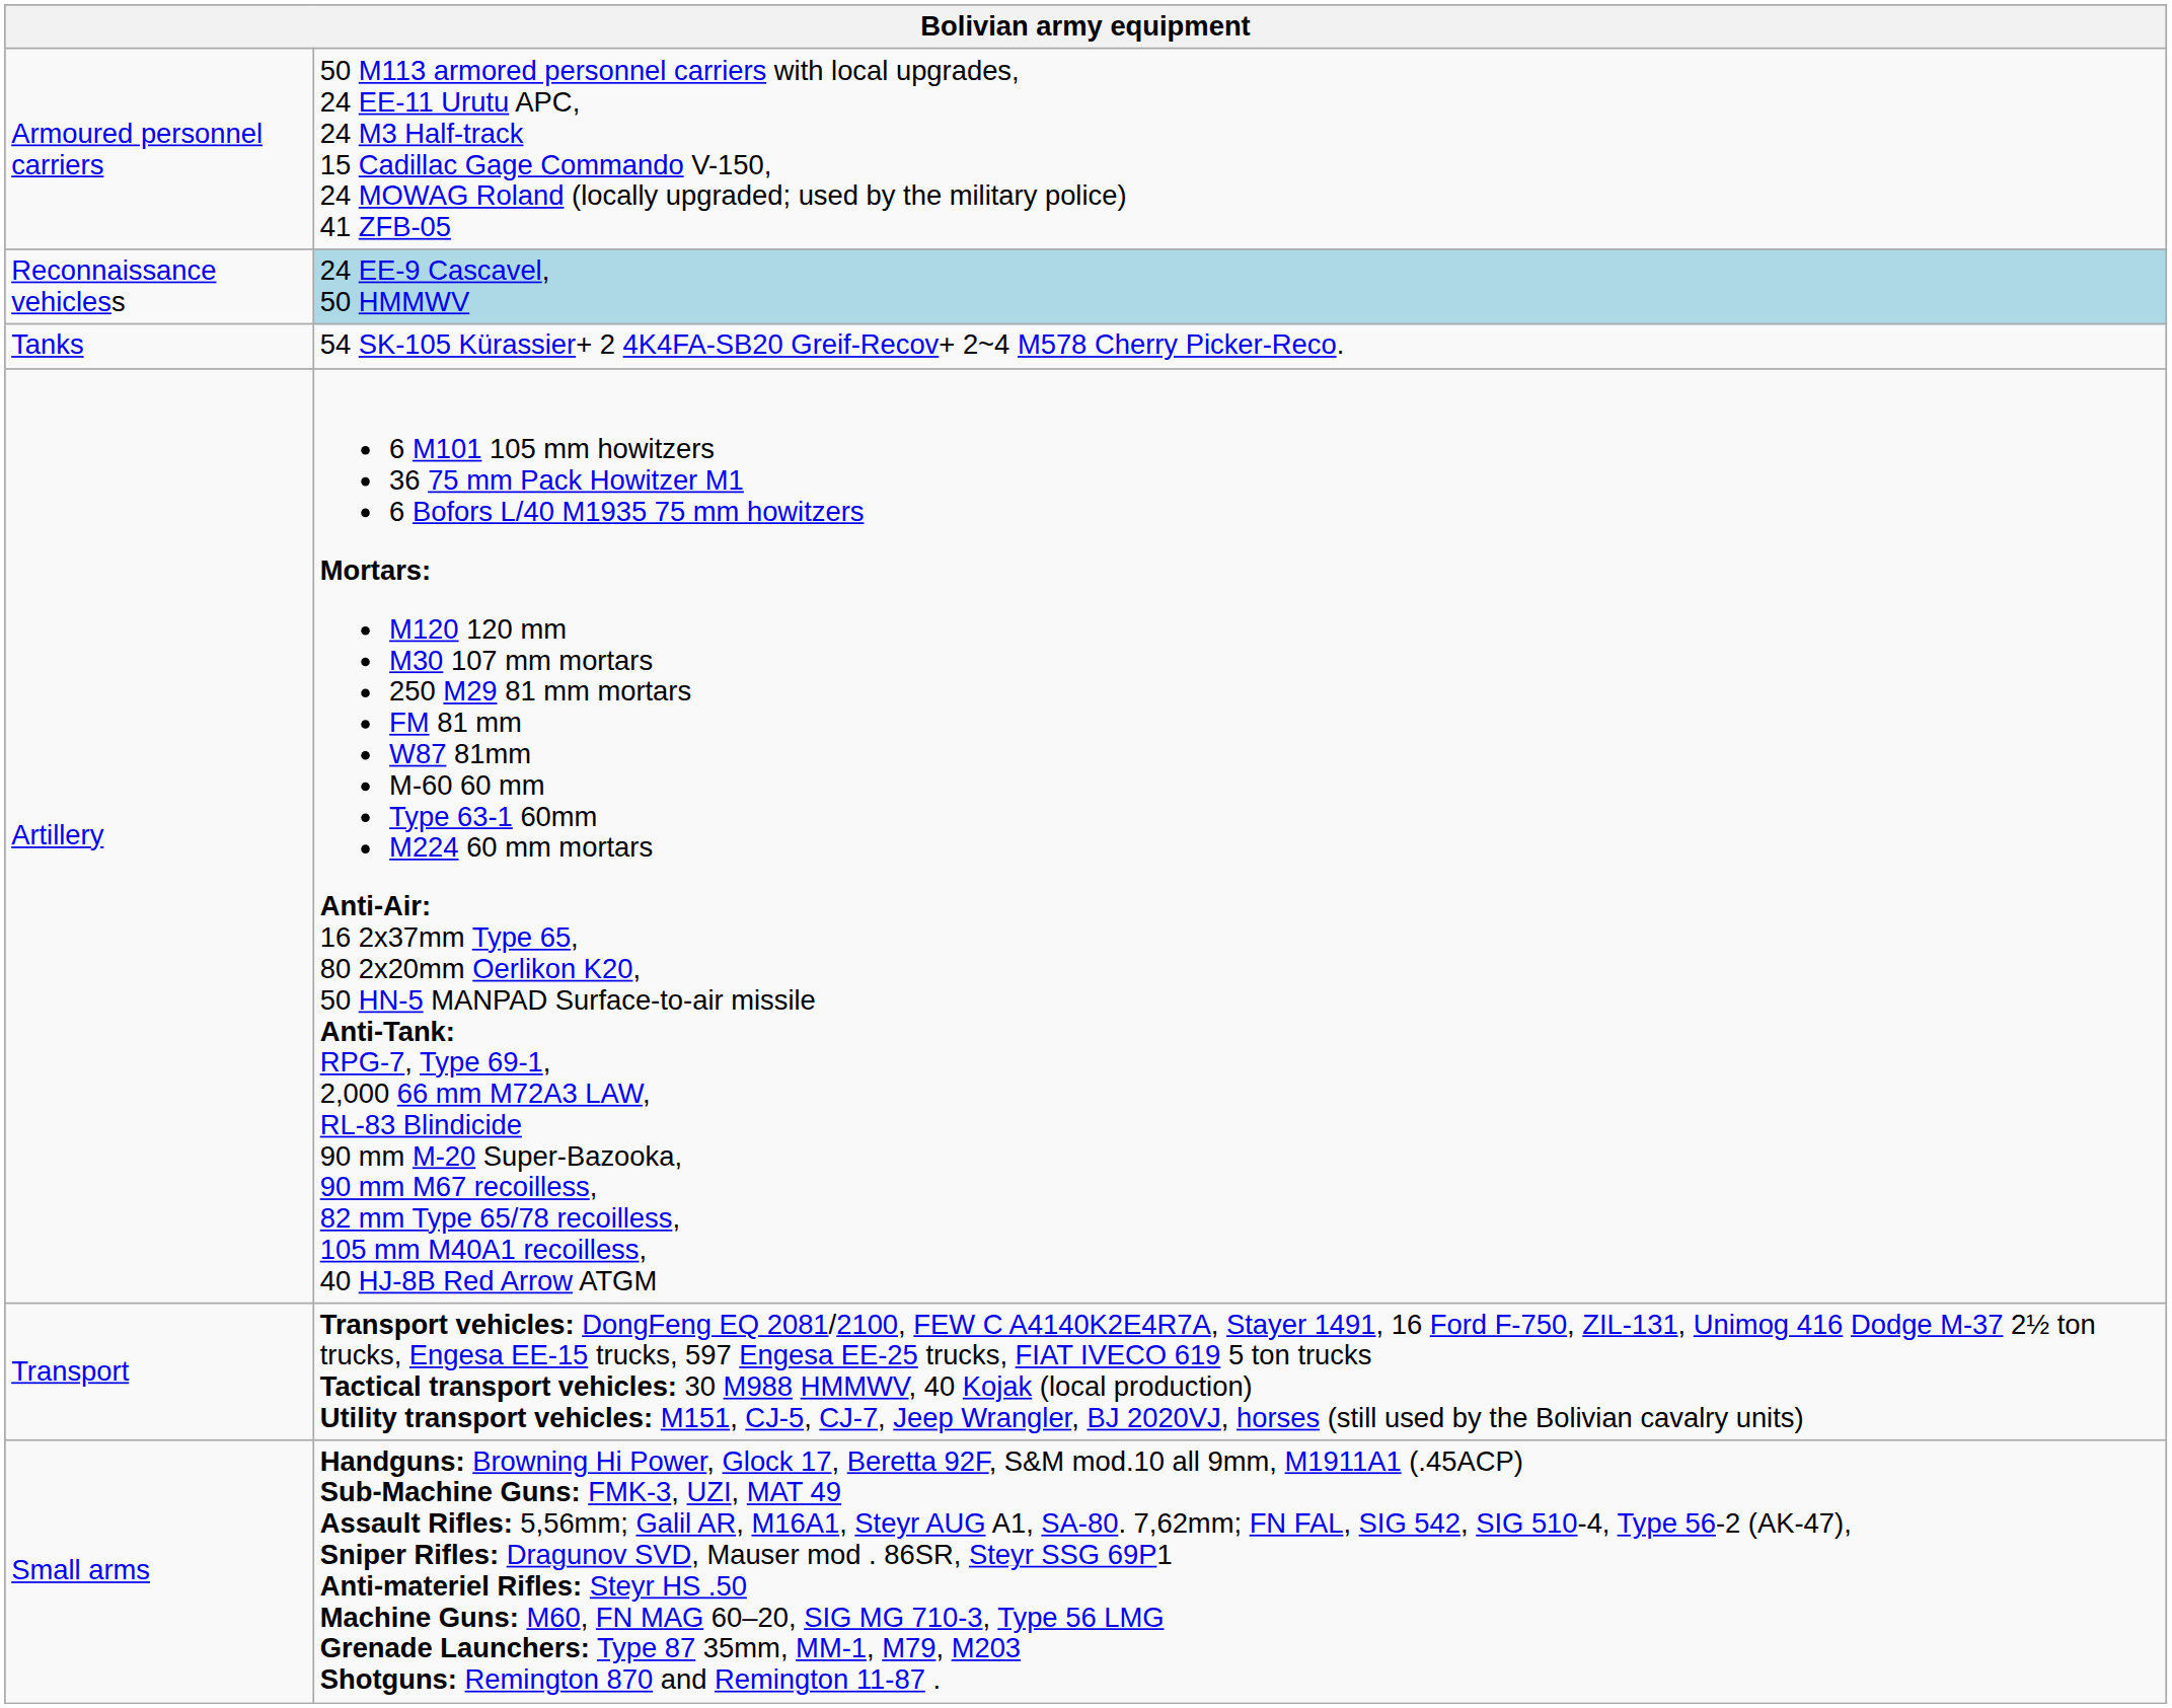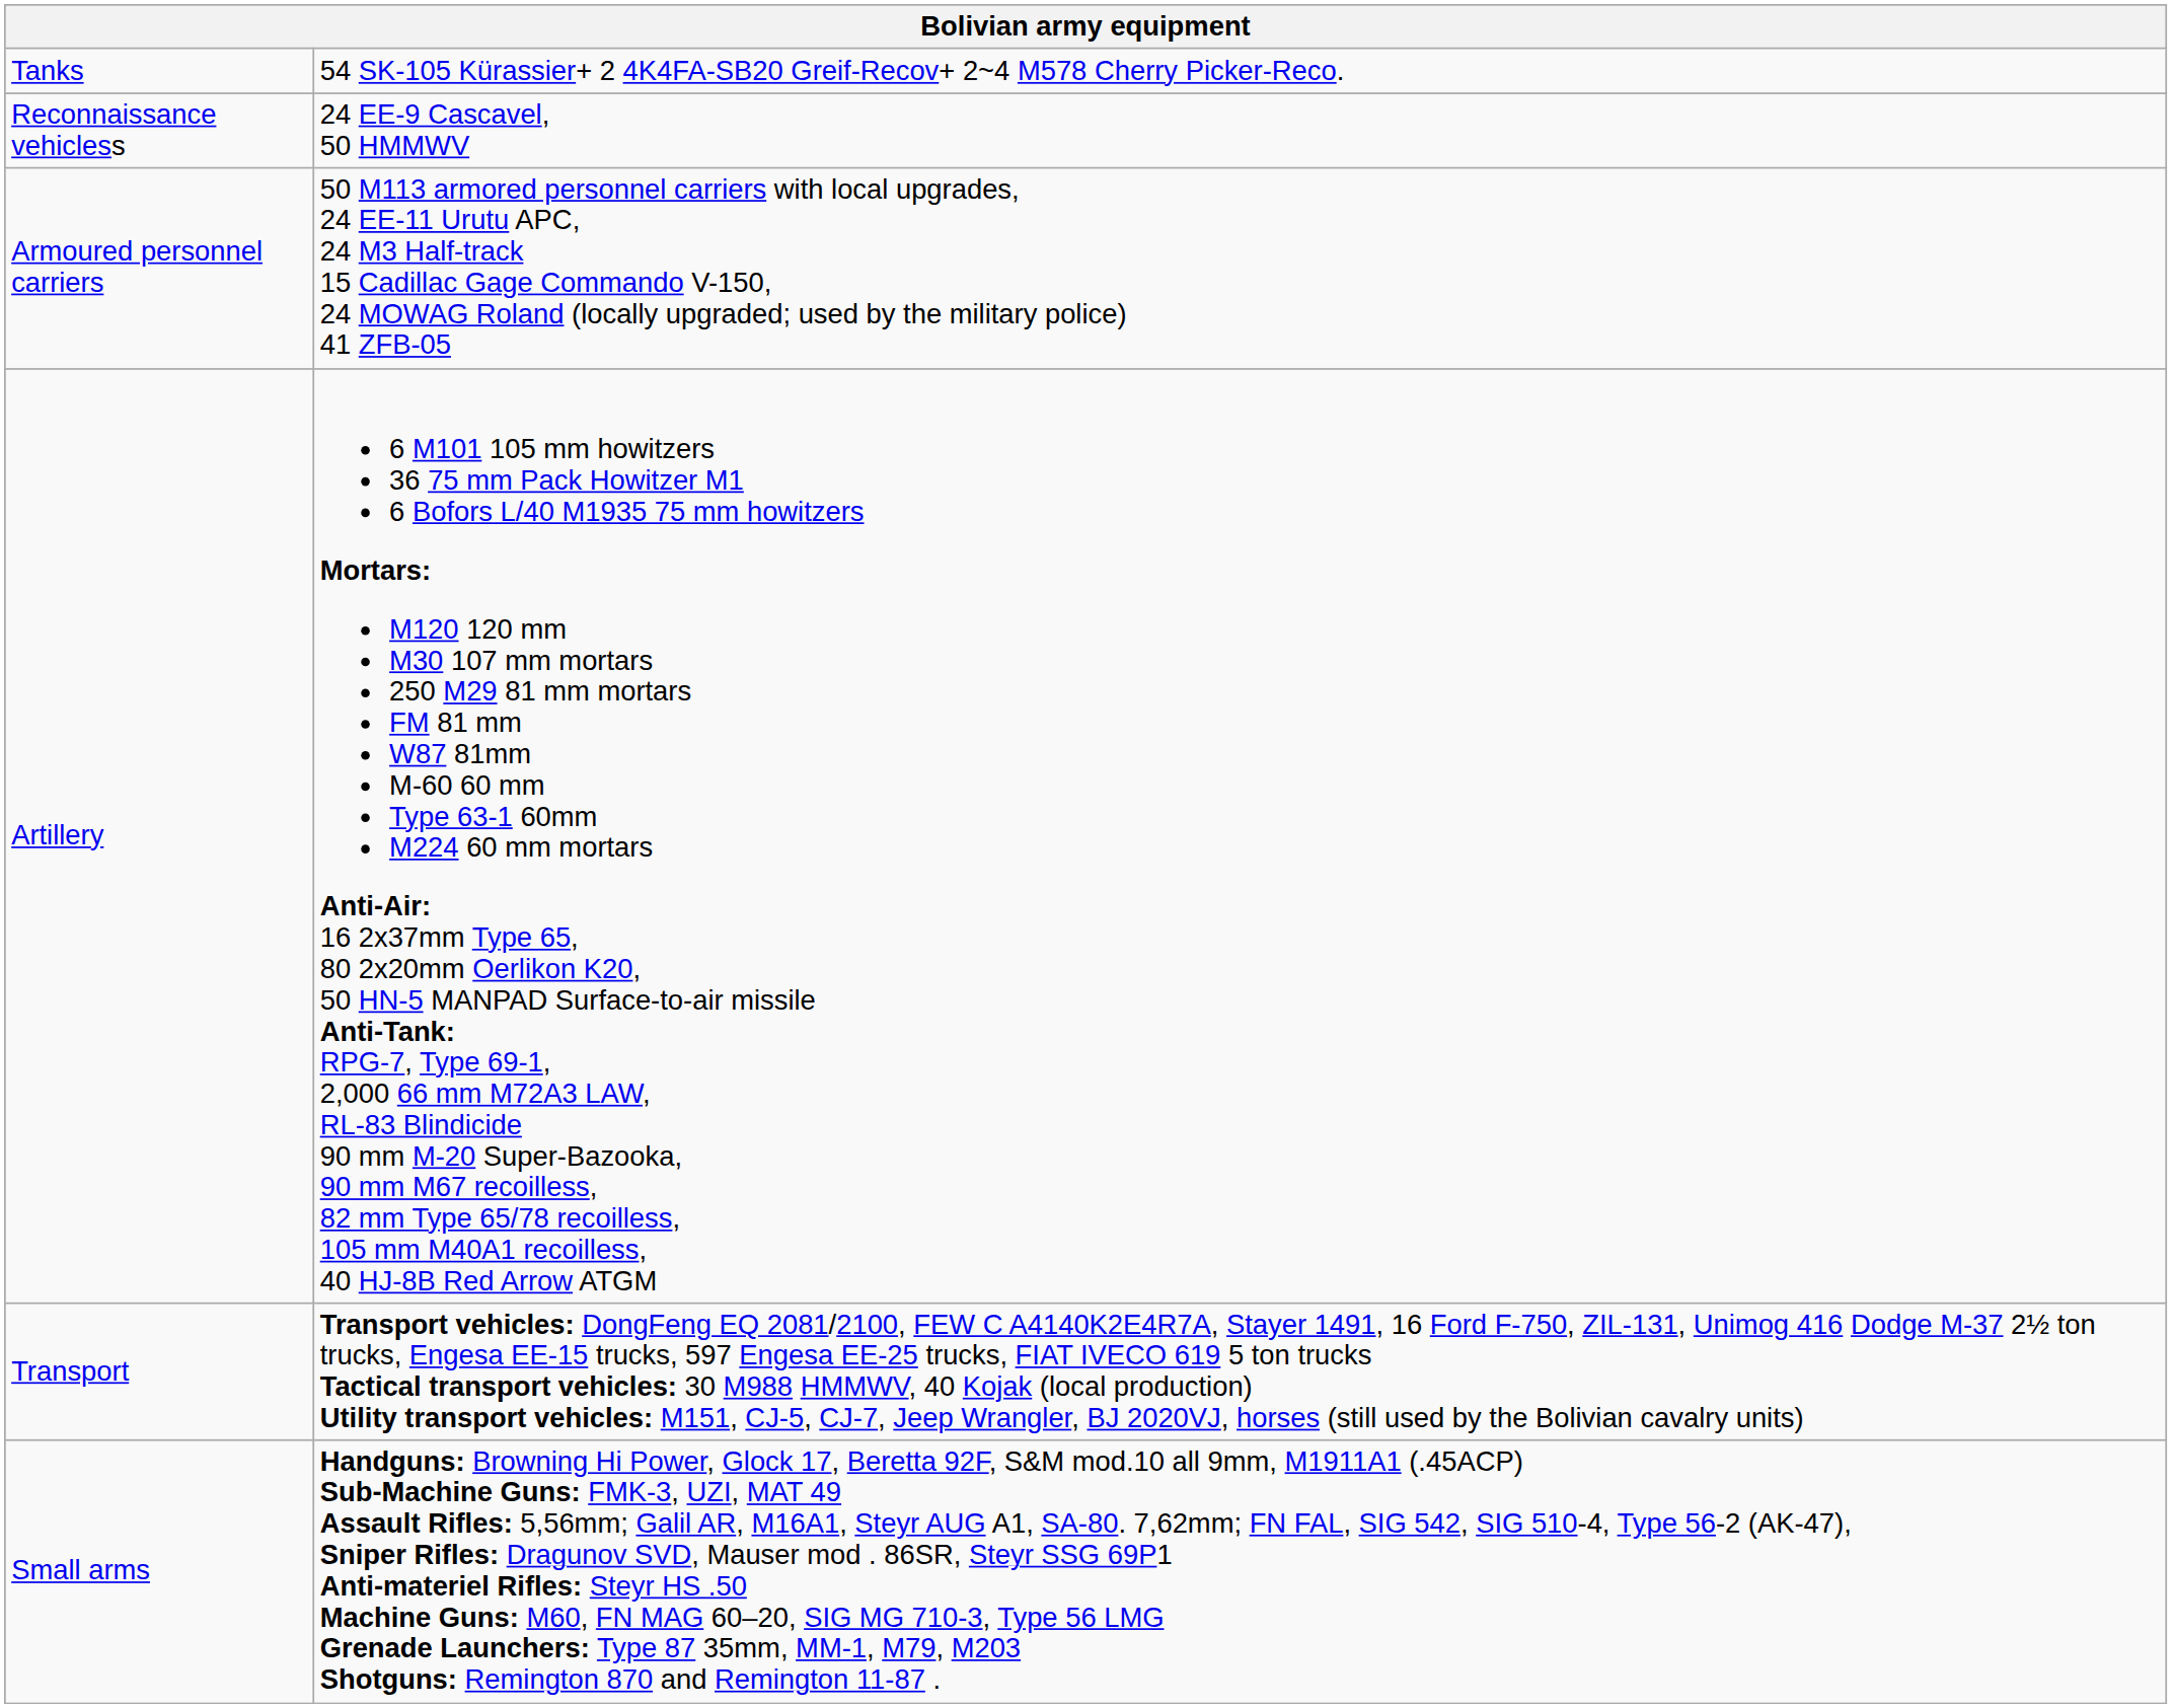rows swapped: Tanks <-> Armoured personnel carriers
Reconnaissance vehicless | column 2: lightblue background -> no background
